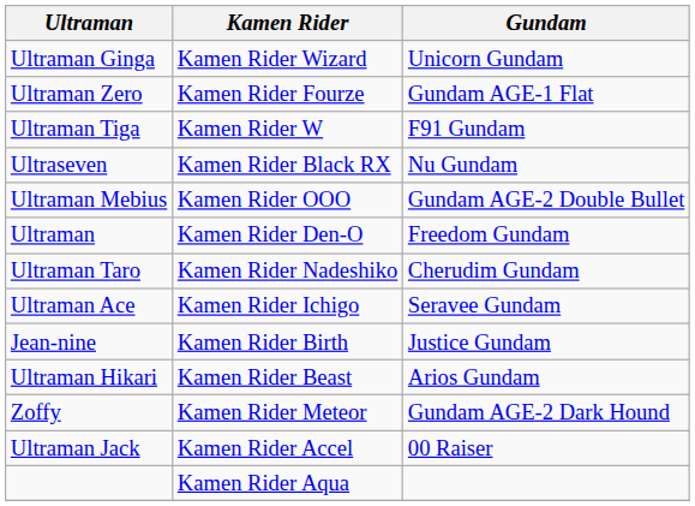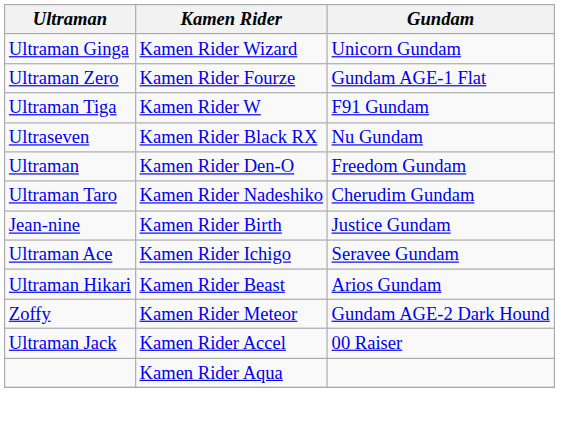- row: Ultraman Mebius | Kamen Rider OOO | Gundam AGE-2 Double Bullet
rows swapped: Jean-nine <-> Ultraman Ace
